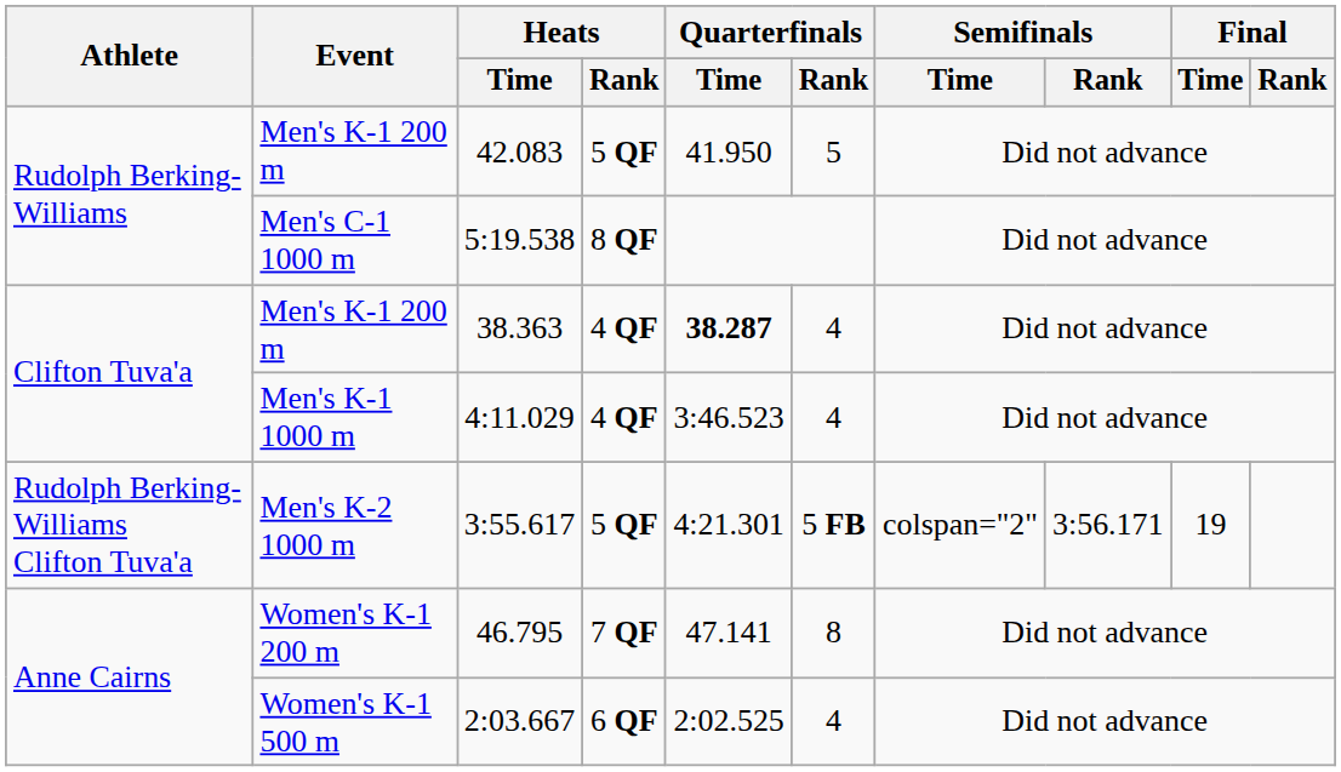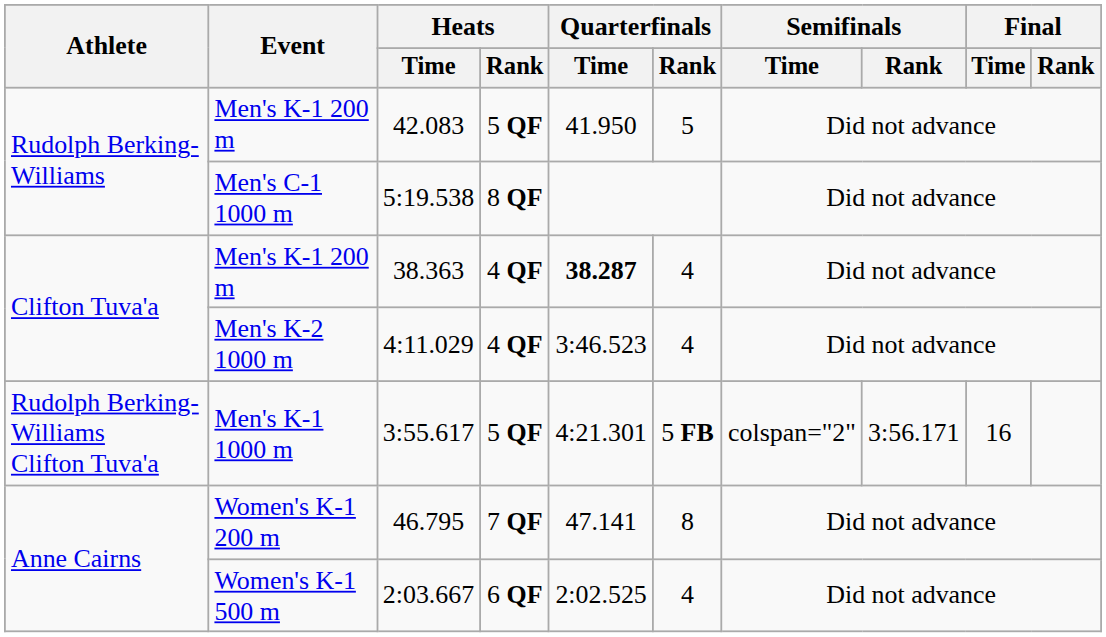4:11.029 | Event: Men's K-1 1000 m -> Men's K-2 1000 m
3:55.617 | Event: Men's K-2 1000 m -> Men's K-1 1000 m
3:55.617 | Final / Time: 19 -> 16
